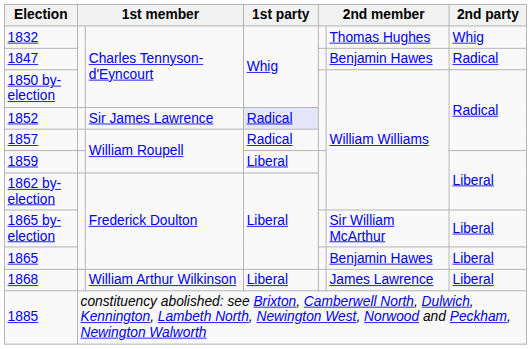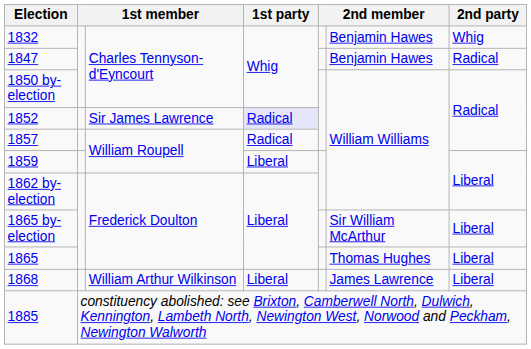1832 | column 6: Thomas Hughes -> Benjamin Hawes
1865 | column 6: Benjamin Hawes -> Thomas Hughes
